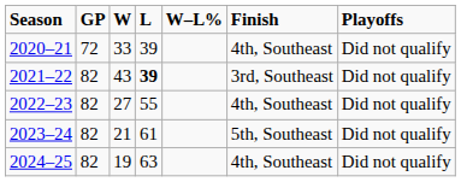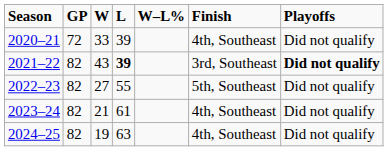2021–22 | column 7: normal -> bold
2022–23 | column 6: 4th, Southeast -> 5th, Southeast
2023–24 | column 6: 5th, Southeast -> 4th, Southeast
